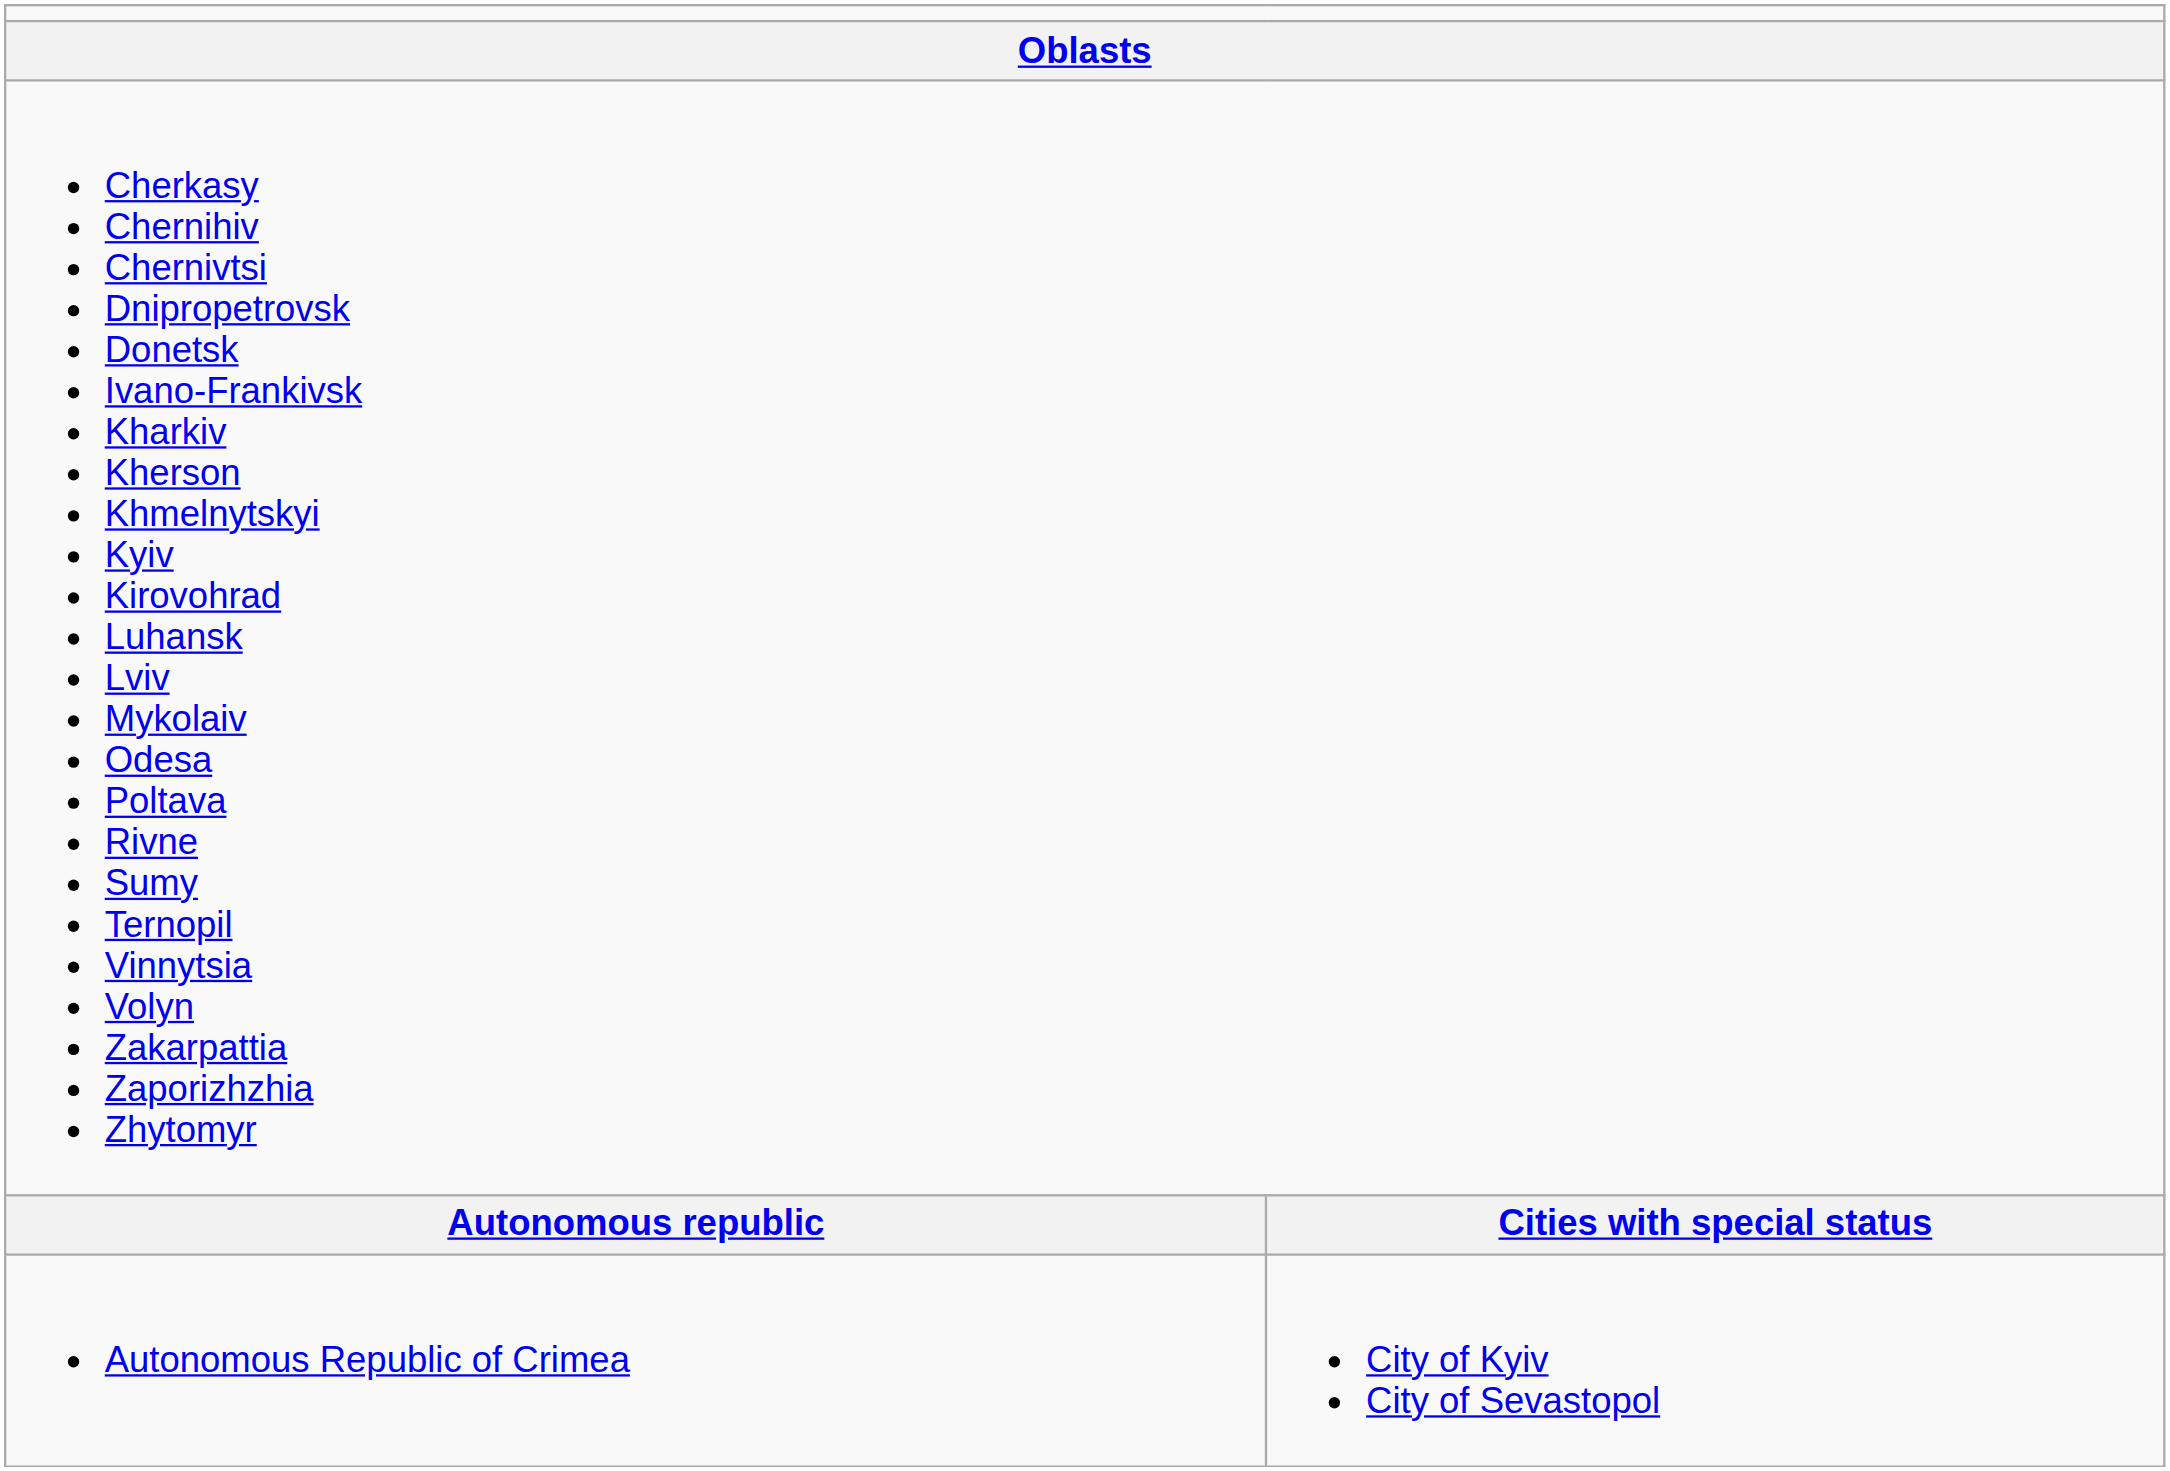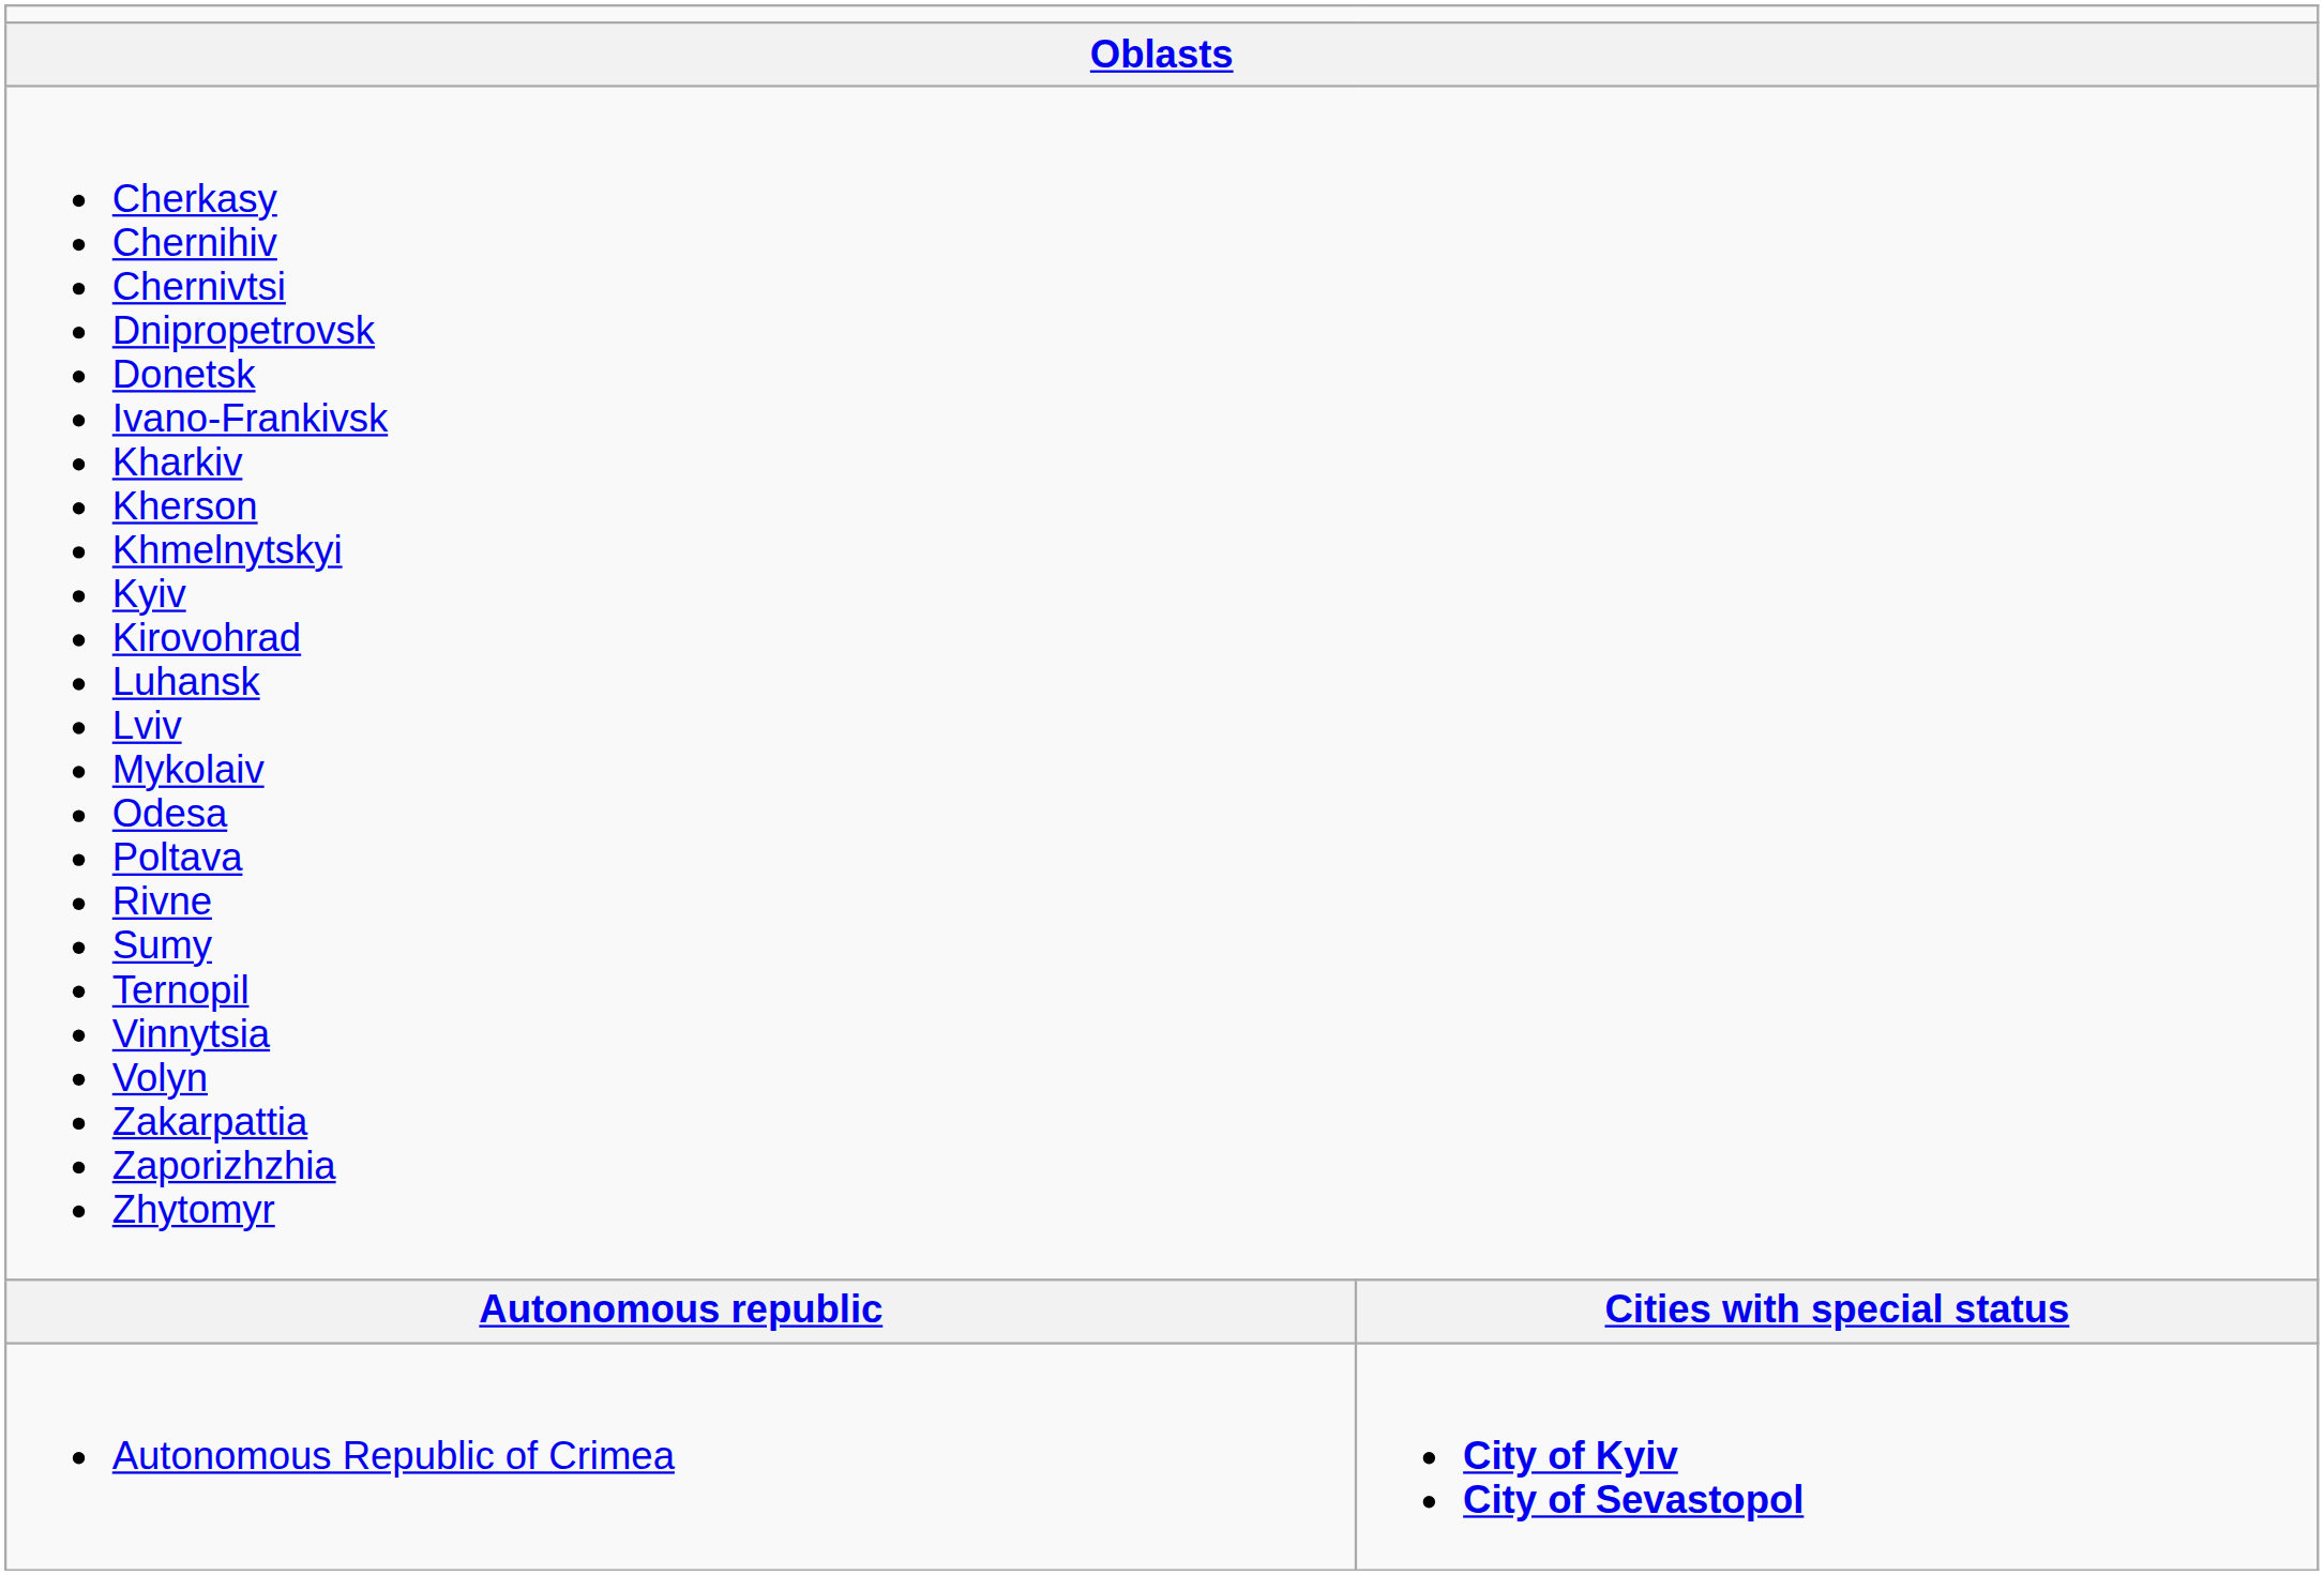Autonomous Republic of Crimea | column 2: normal -> bold
